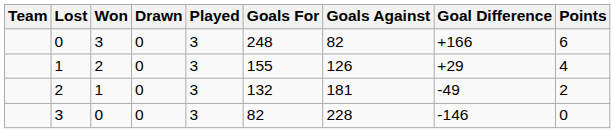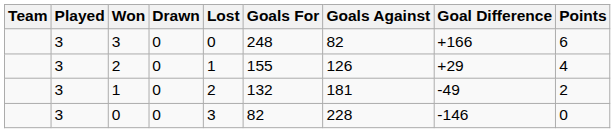columns swapped: Played <-> Lost
